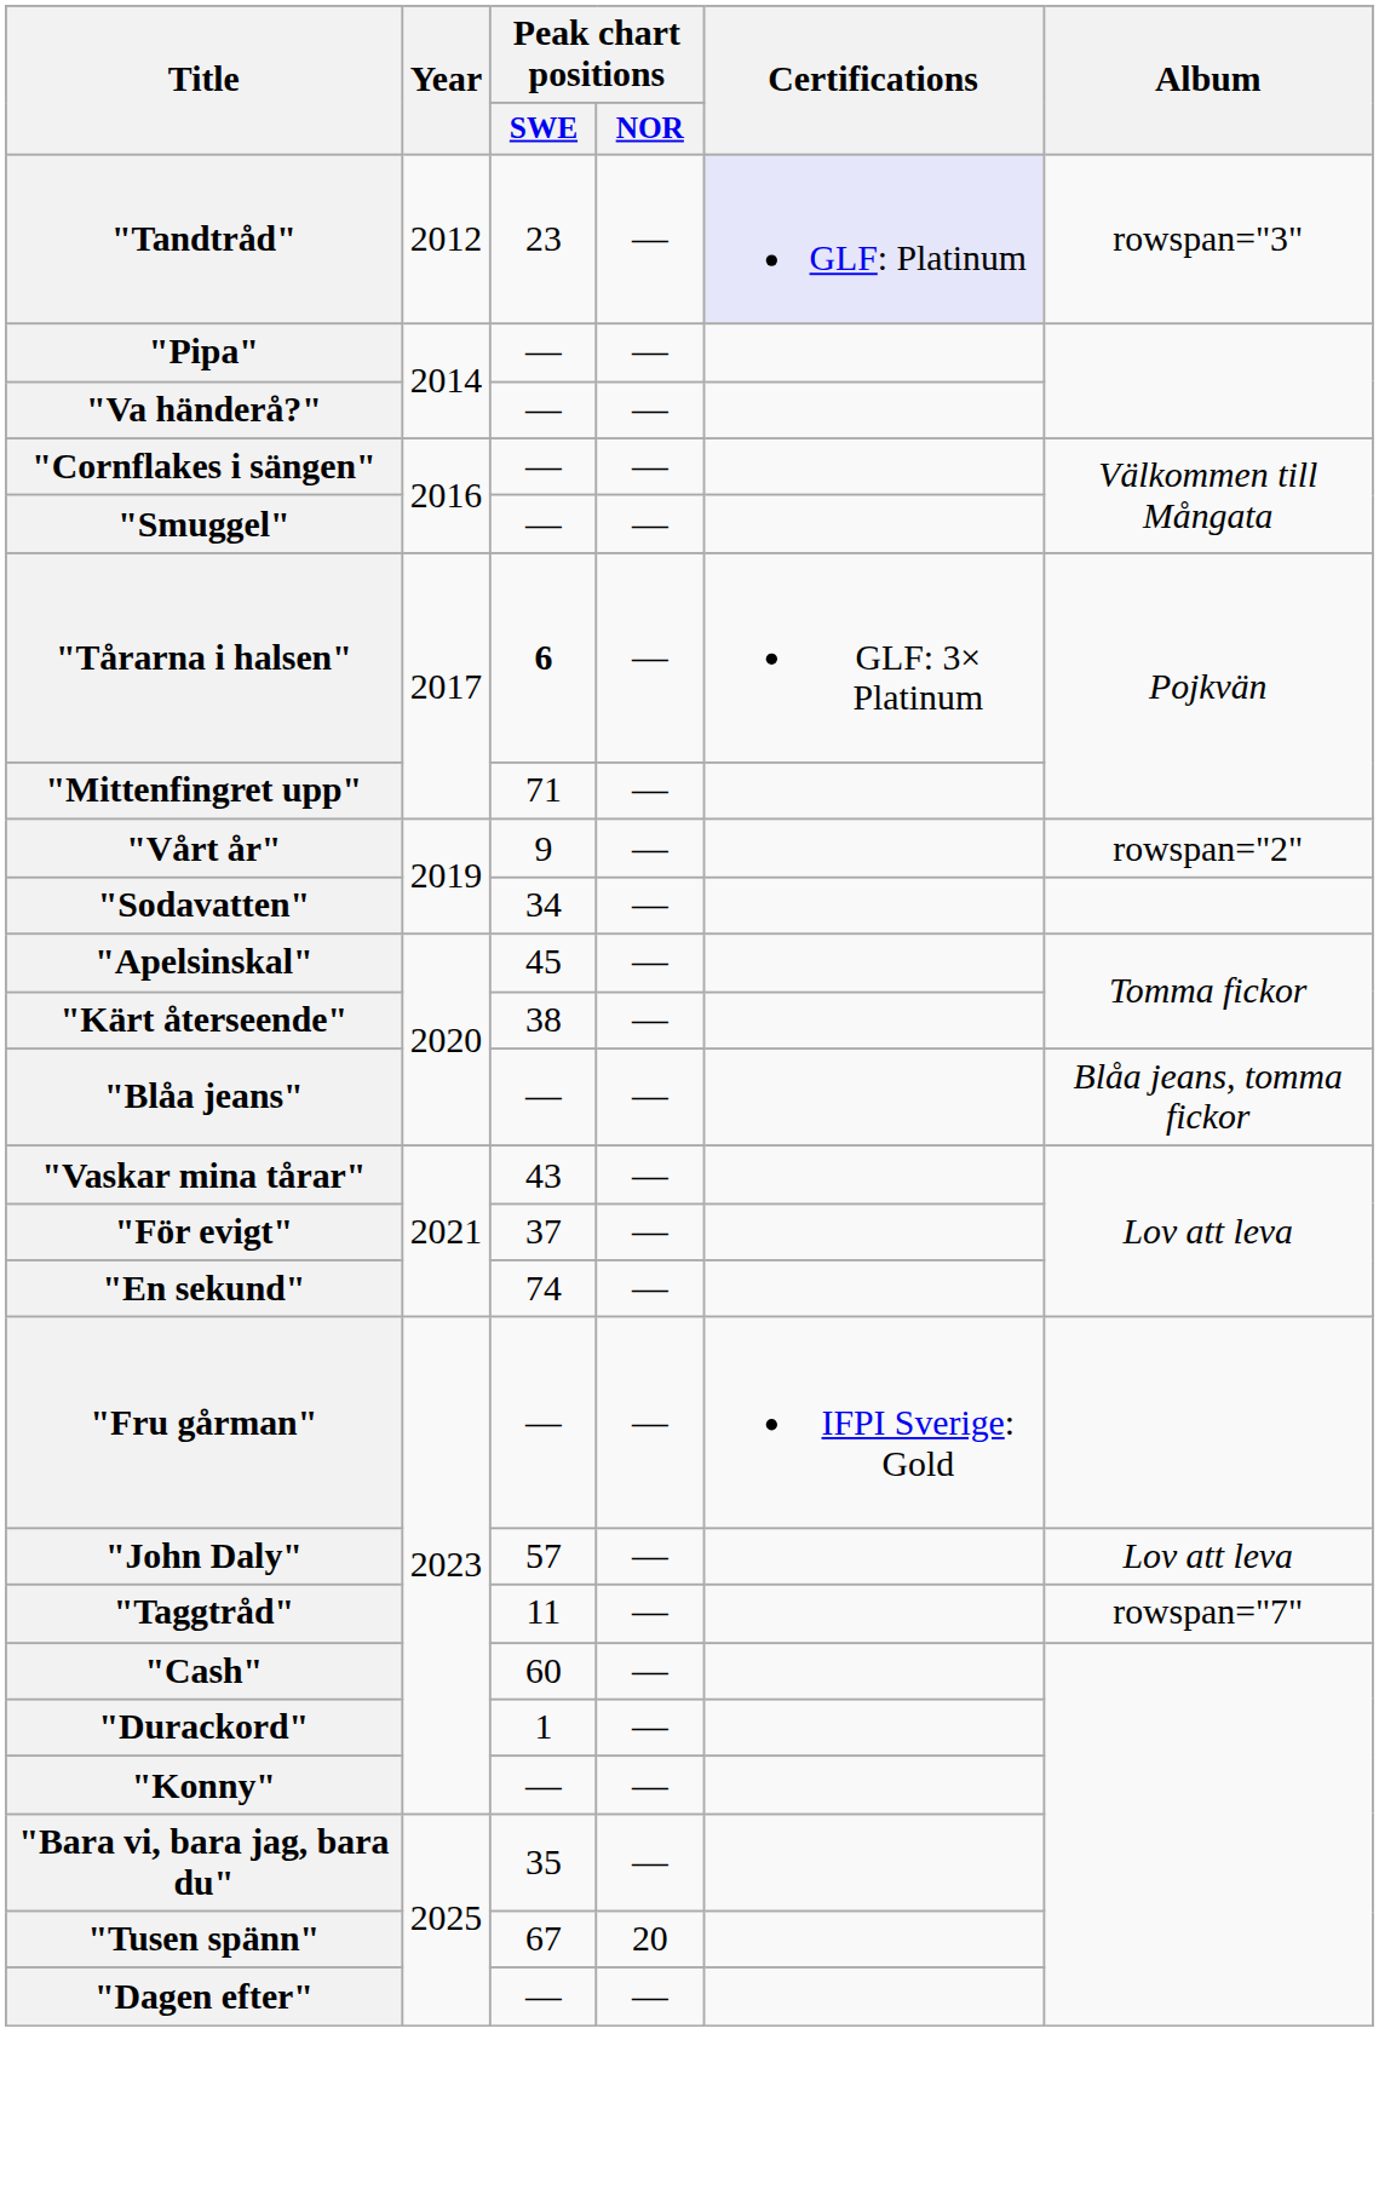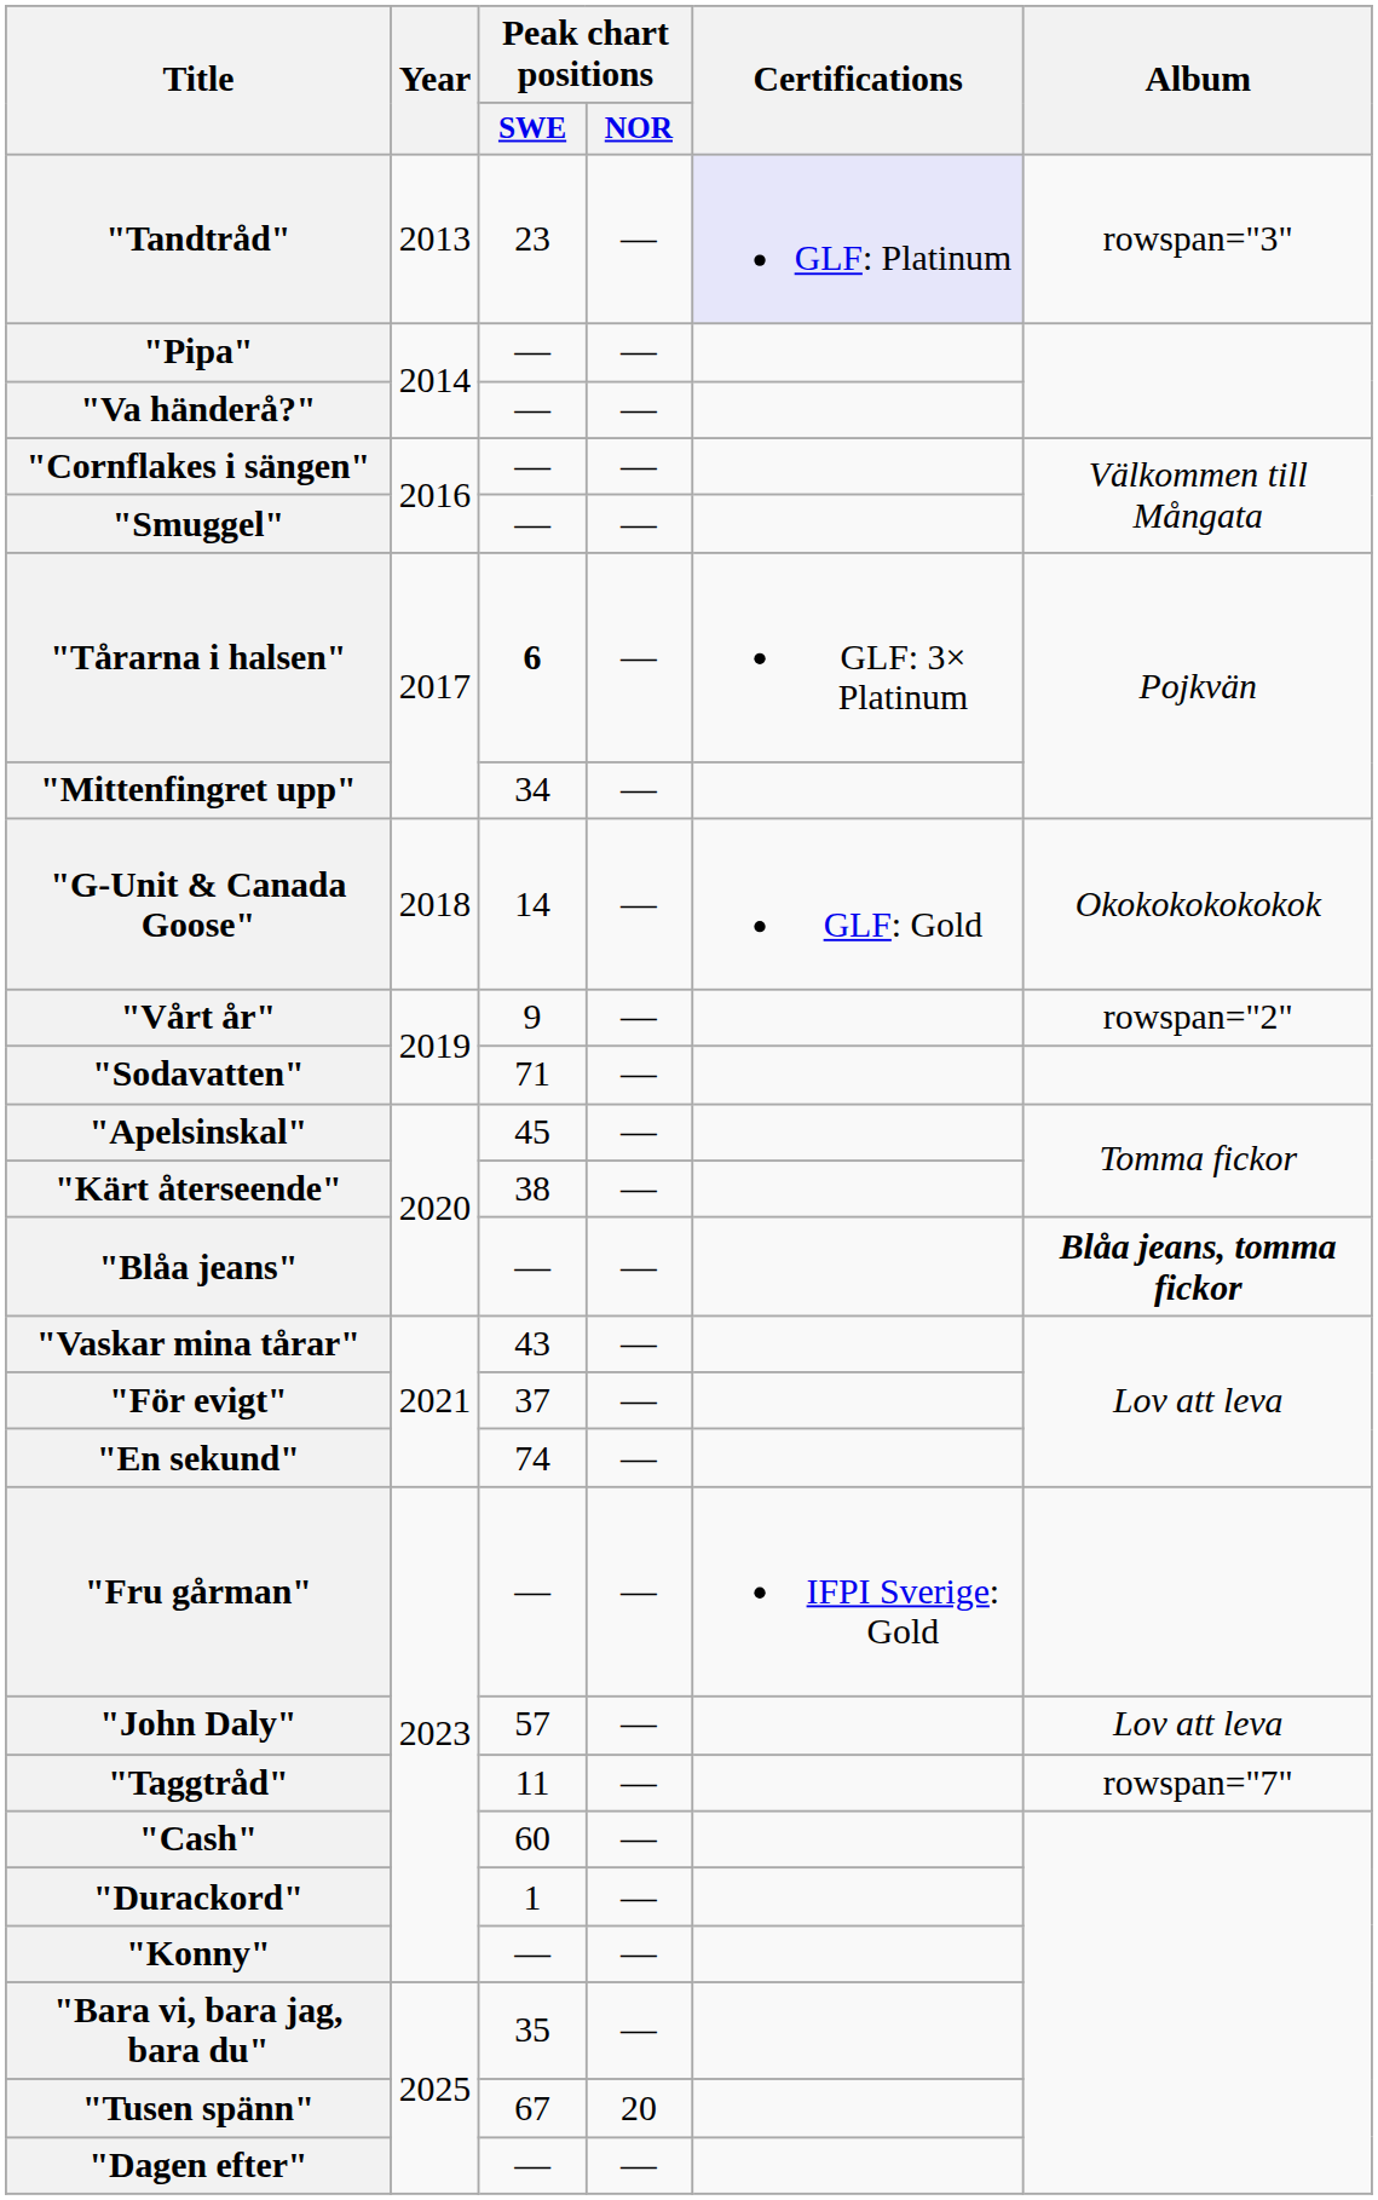"Tandtråd" | Year: 2012 -> 2013
"Mittenfingret upp" | Peak chart positions / SWE: 71 -> 34
+ row: "G-Unit & Canada Goose" | 2018 | 14 | — | GLF: Gold | Okokokokokokok
"Sodavatten" | Peak chart positions / SWE: 34 -> 71
"Blåa jeans" | Album: normal -> bold
